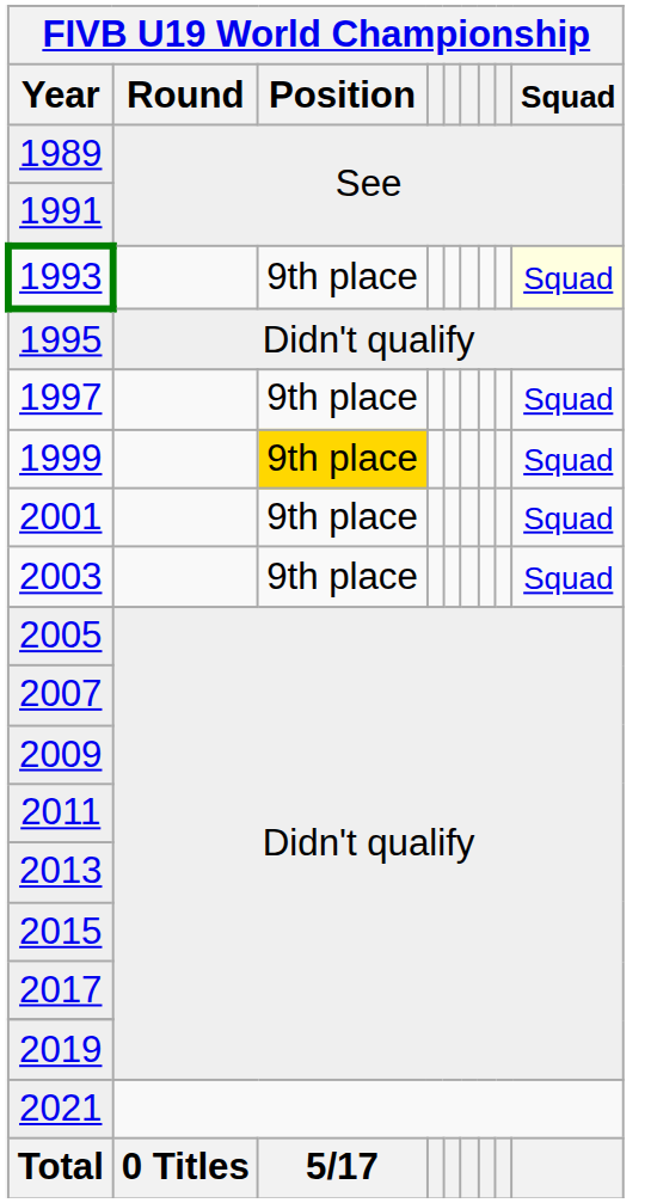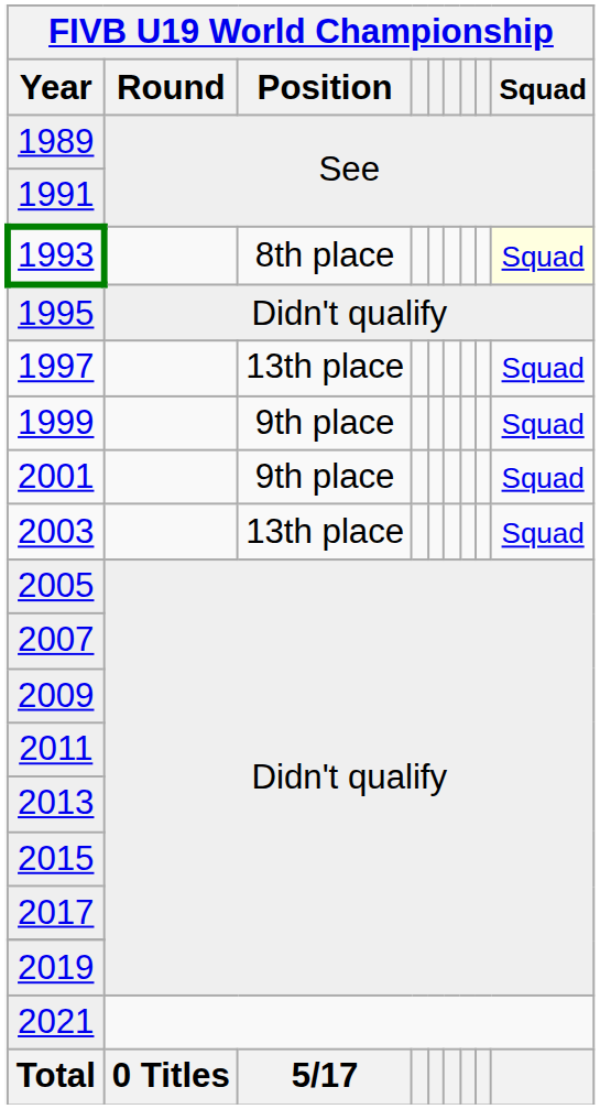1993 | FIVB U19 World Championship / Position: 9th place -> 8th place
1997 | FIVB U19 World Championship / Position: 9th place -> 13th place
1999 | FIVB U19 World Championship / Position: gold background -> no background
2003 | FIVB U19 World Championship / Position: 9th place -> 13th place
